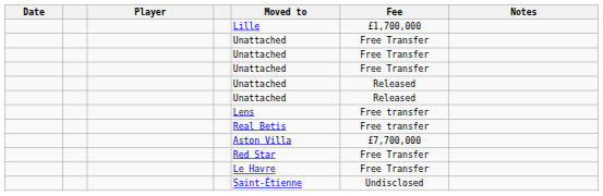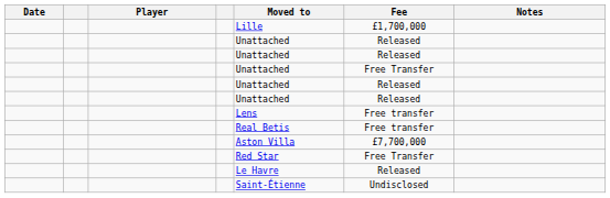row 3 | Fee: Free Transfer -> Released
row 4 | Fee: Free Transfer -> Released
row 12 | Fee: Free Transfer -> Released
